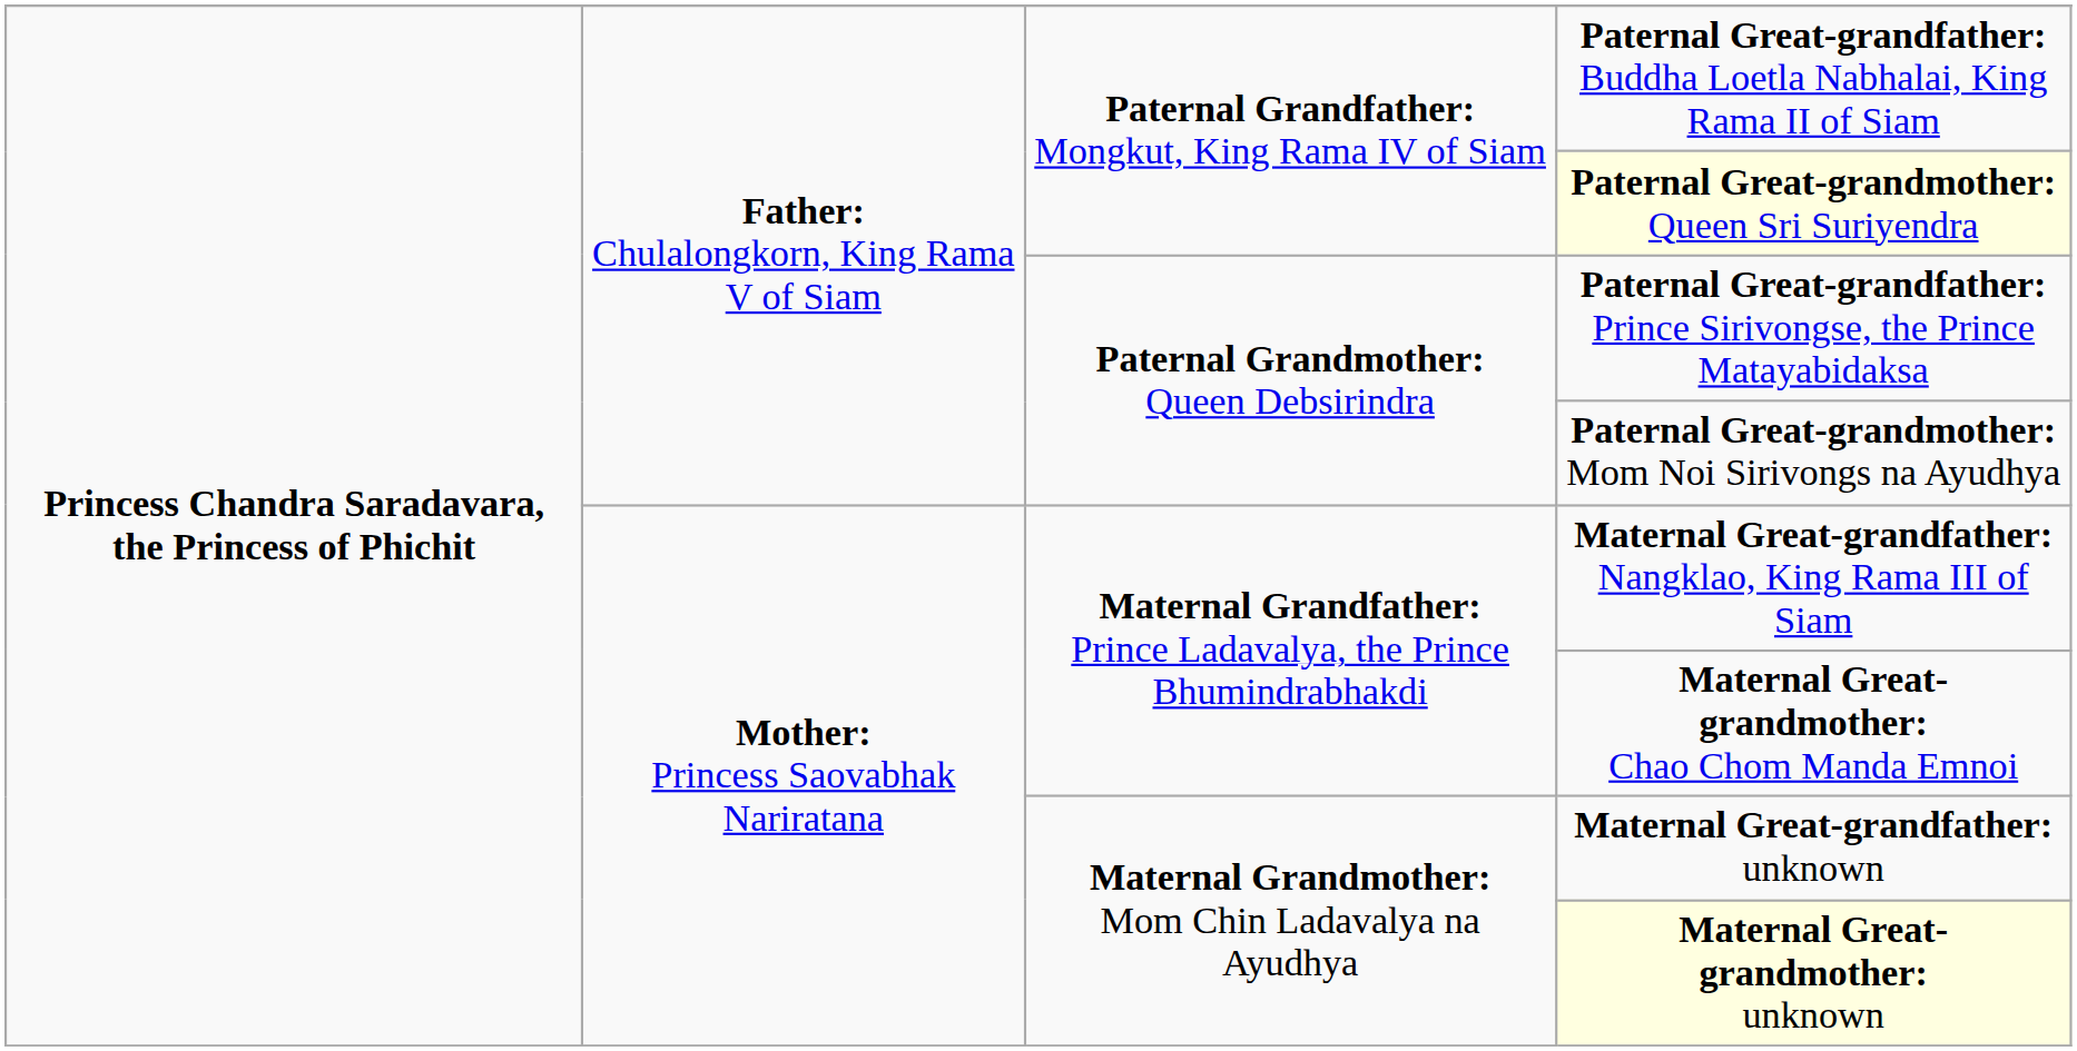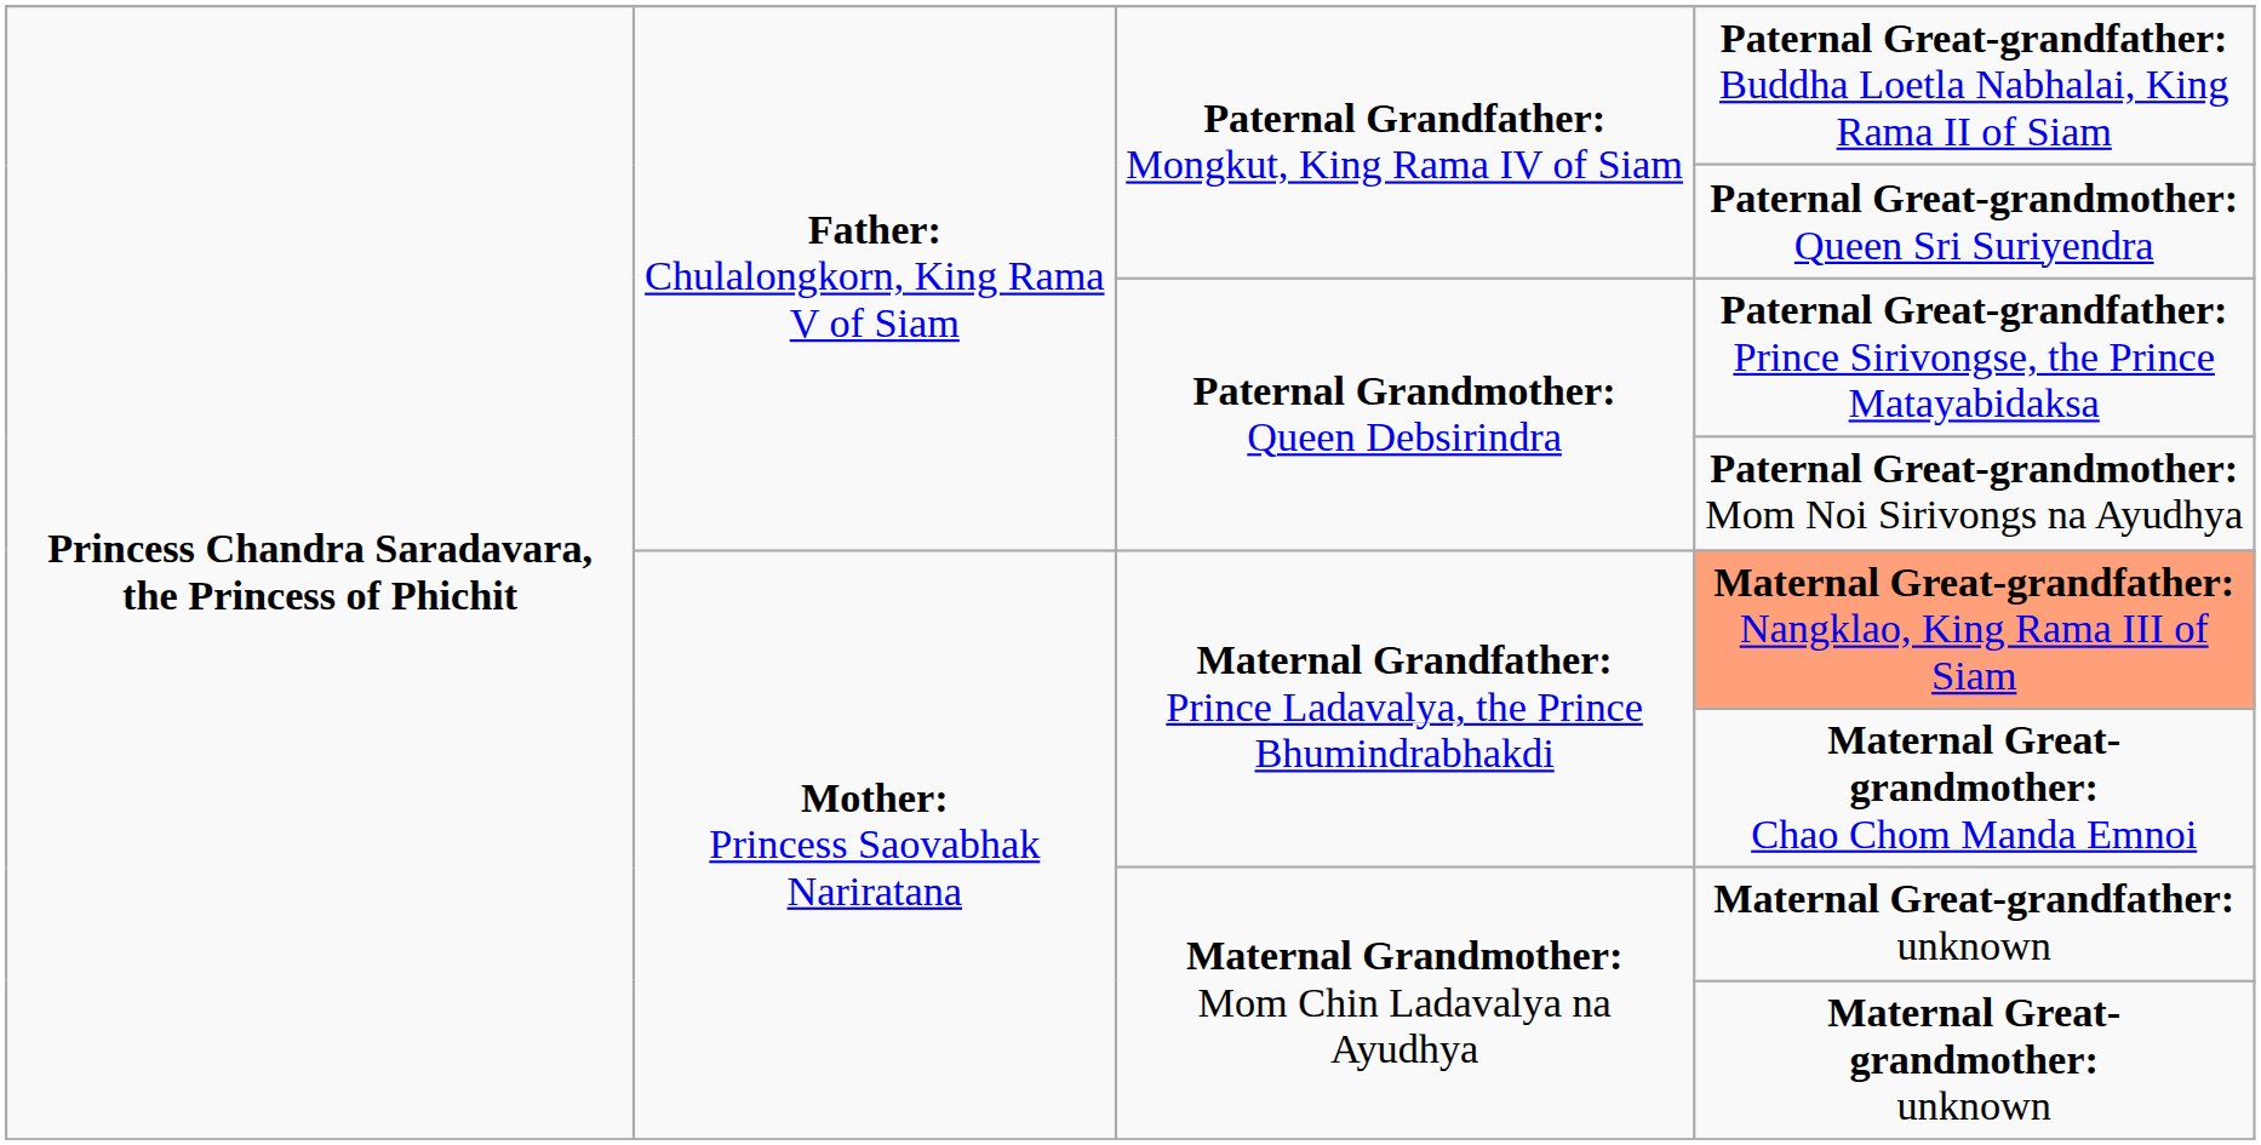Paternal Great-grandmother: Queen Sri Suriyendra | column 4: lightyellow background -> no background
Maternal Great-grandfather: Nangklao, King Rama III of Siam | column 4: no background -> lightsalmon background
Maternal Great-grandmother: unknown | column 4: lightyellow background -> no background
